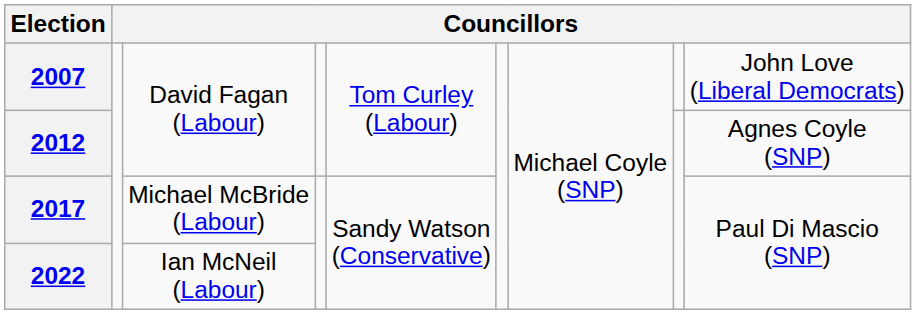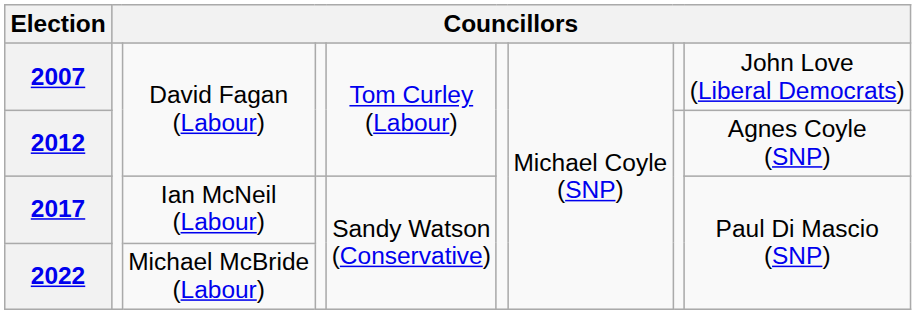2017 | column 3: Michael McBride (Labour) -> Ian McNeil (Labour)
2022 | column 3: Ian McNeil (Labour) -> Michael McBride (Labour)
